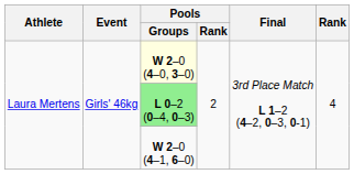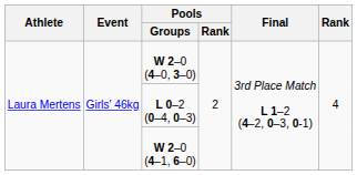W 2–0 (4–0, 3–0) | Pools / Groups: lightyellow background -> no background
L 0–2 (0–4, 0–3) | Pools / Groups: lightgreen background -> no background
